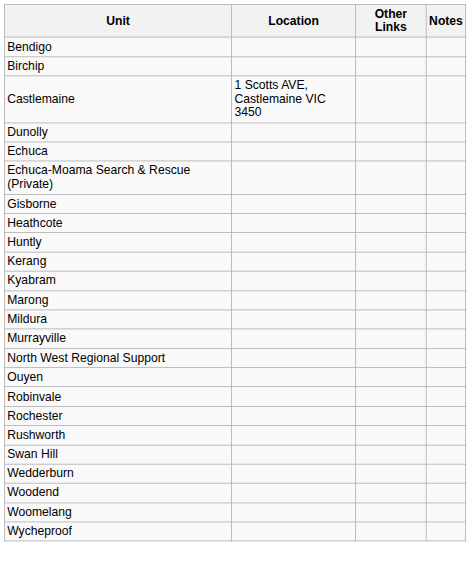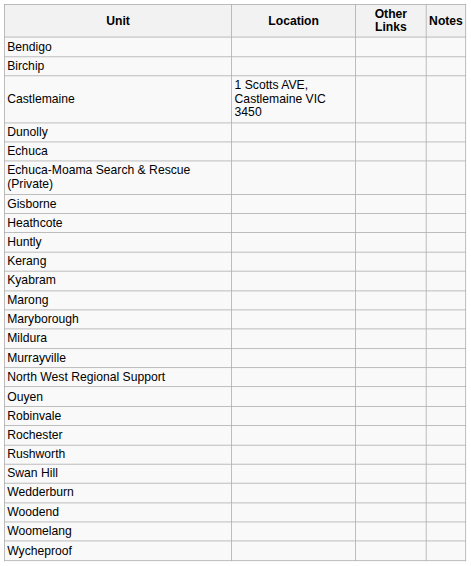+ row: Maryborough
